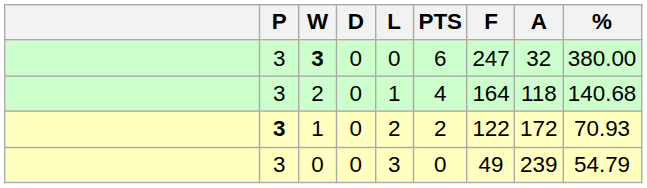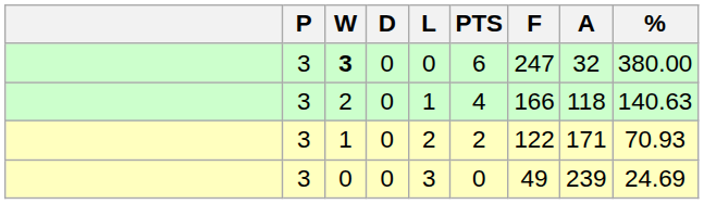row 3 | F: 164 -> 166
row 3 | %: 140.68 -> 140.63
row 4 | P: bold -> normal
row 4 | A: 172 -> 171
row 5 | %: 54.79 -> 24.69
